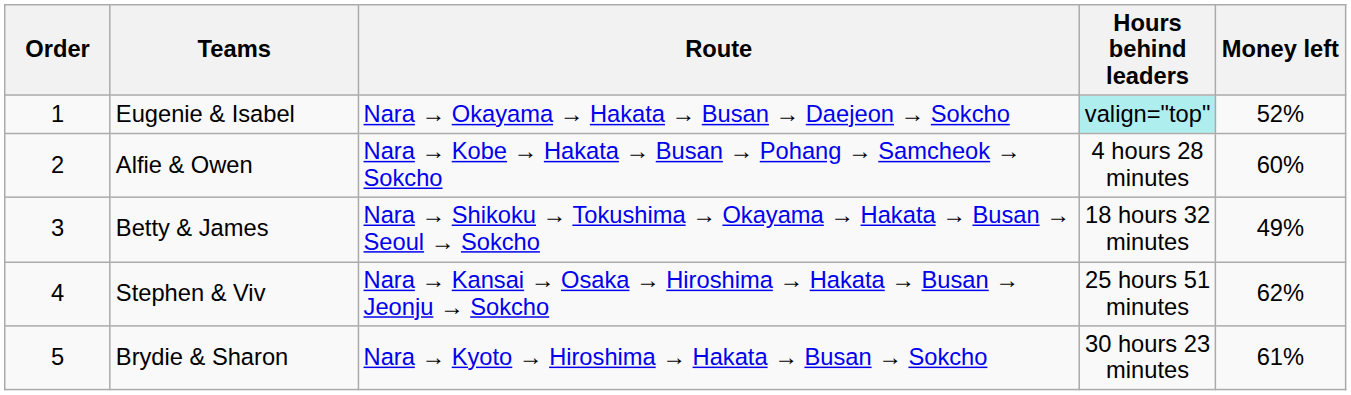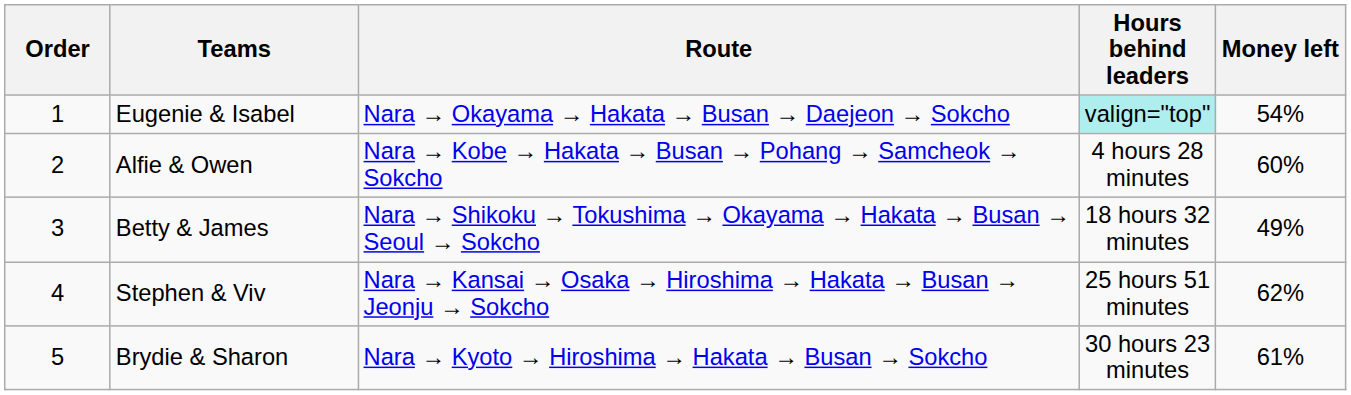Eugenie & Isabel | Money left: 52% -> 54%
